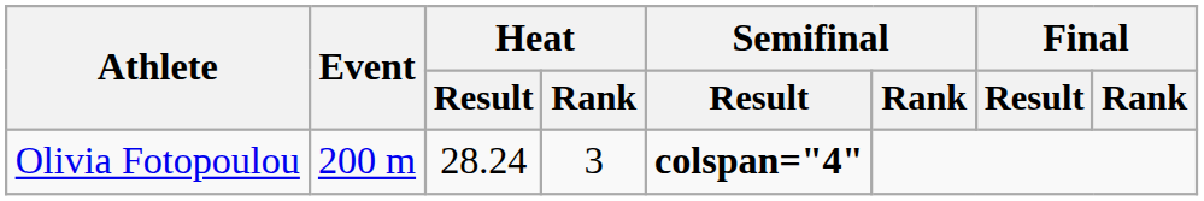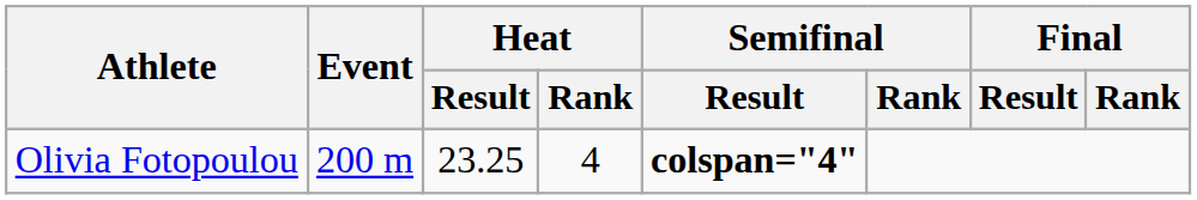Olivia Fotopoulou | Heat / Result: 28.24 -> 23.25
Olivia Fotopoulou | Heat / Rank: 3 -> 4
